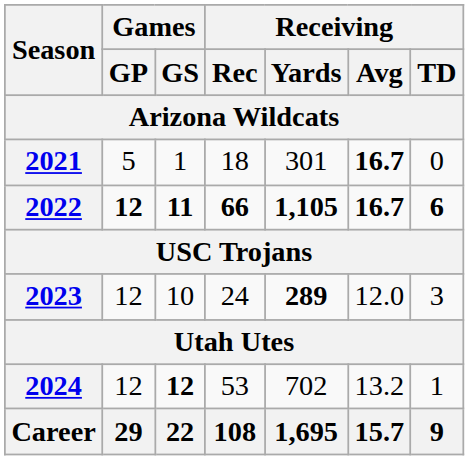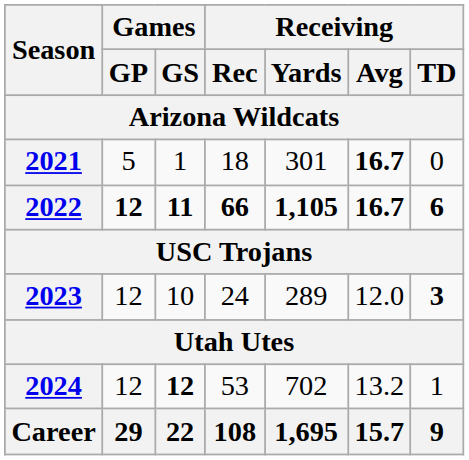2023 | Receiving / Yards: bold -> normal
2023 | Receiving / TD: normal -> bold
